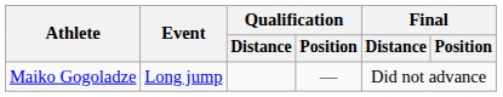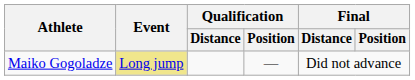Maiko Gogoladze | Event: no background -> khaki background
